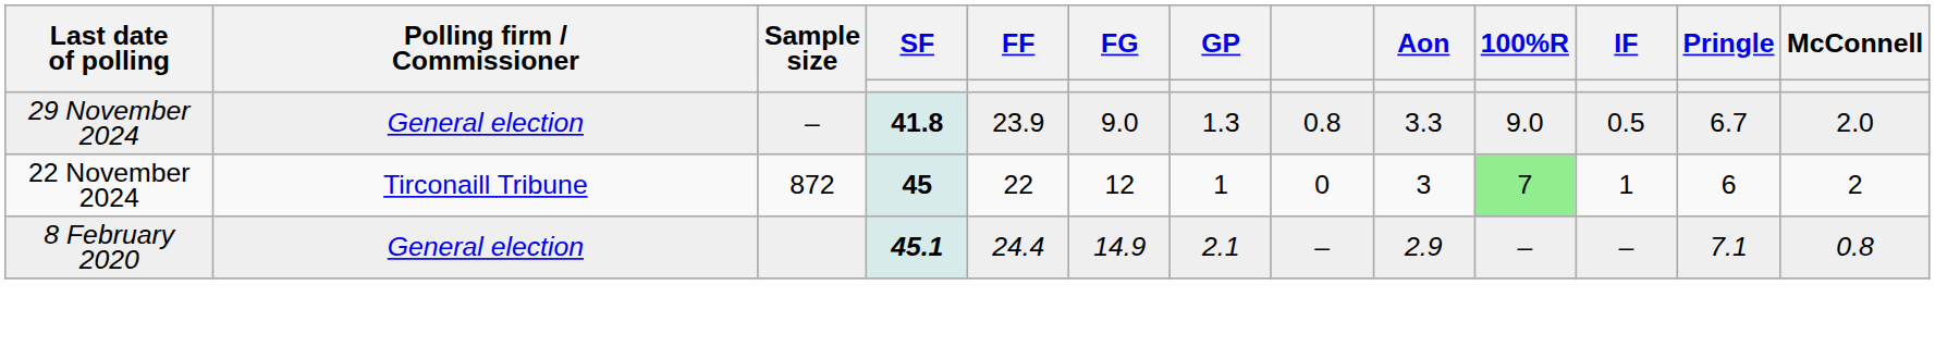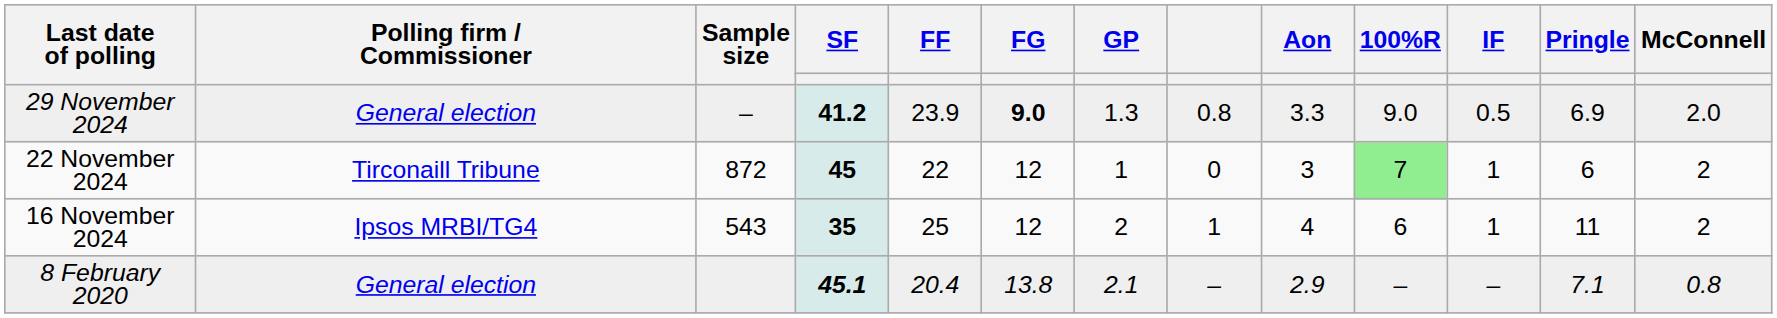29 November 2024 | SF: 41.8 -> 41.2
29 November 2024 | FG: normal -> bold
29 November 2024 | Pringle: 6.7 -> 6.9
+ row: 16 November 2024 | Ipsos MRBI/TG4 | 543 | 35 | 25 | 12 | 2 | 1 | 4 | 6 | 1 | 11 | 2
8 February 2020 | FF: 24.4 -> 20.4
8 February 2020 | FG: 14.9 -> 13.8
